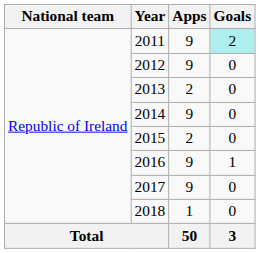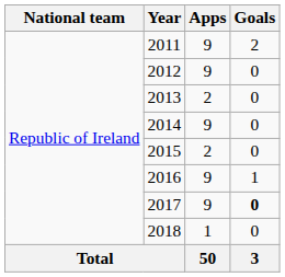2011 | Goals: paleturquoise background -> no background
2017 | Goals: normal -> bold
